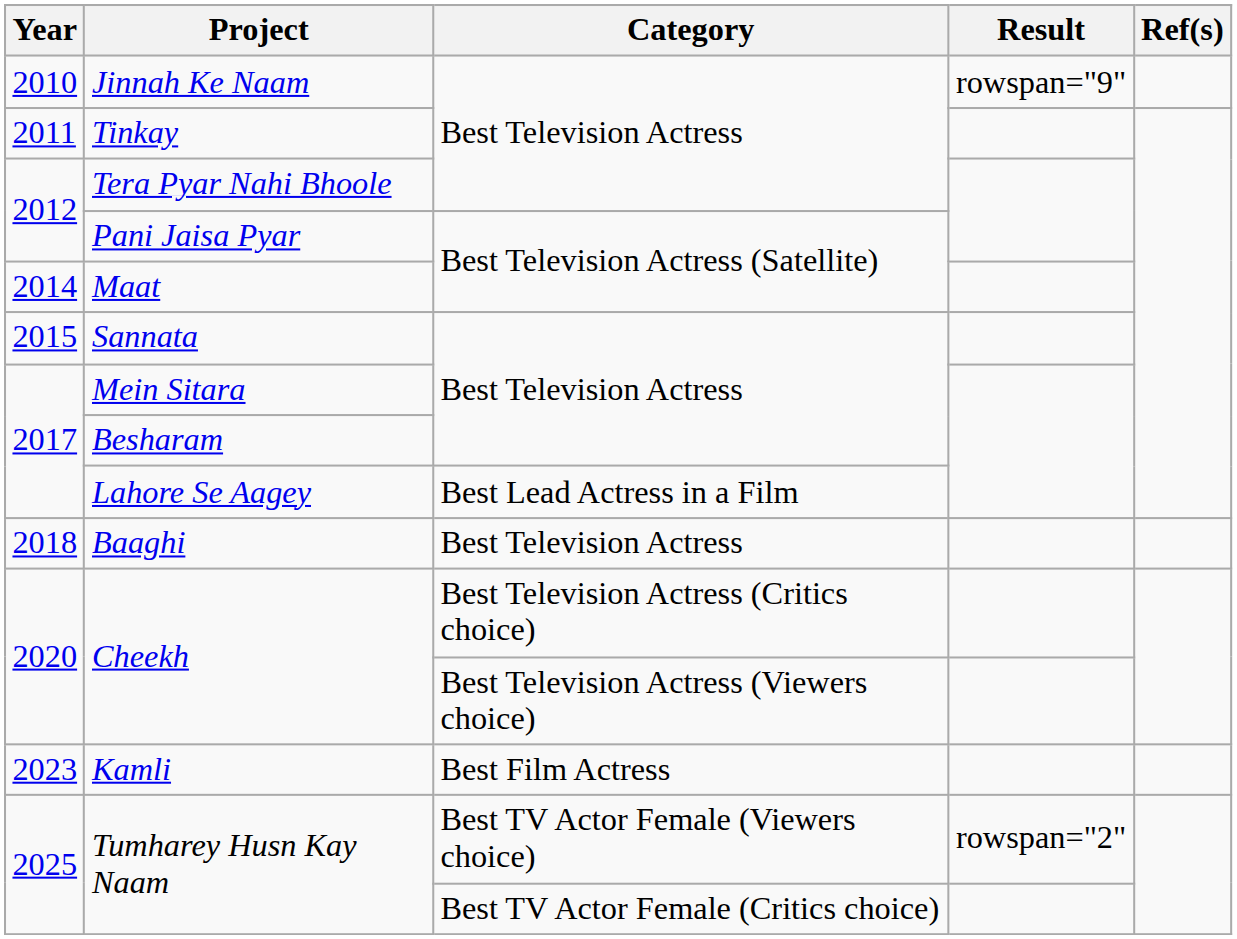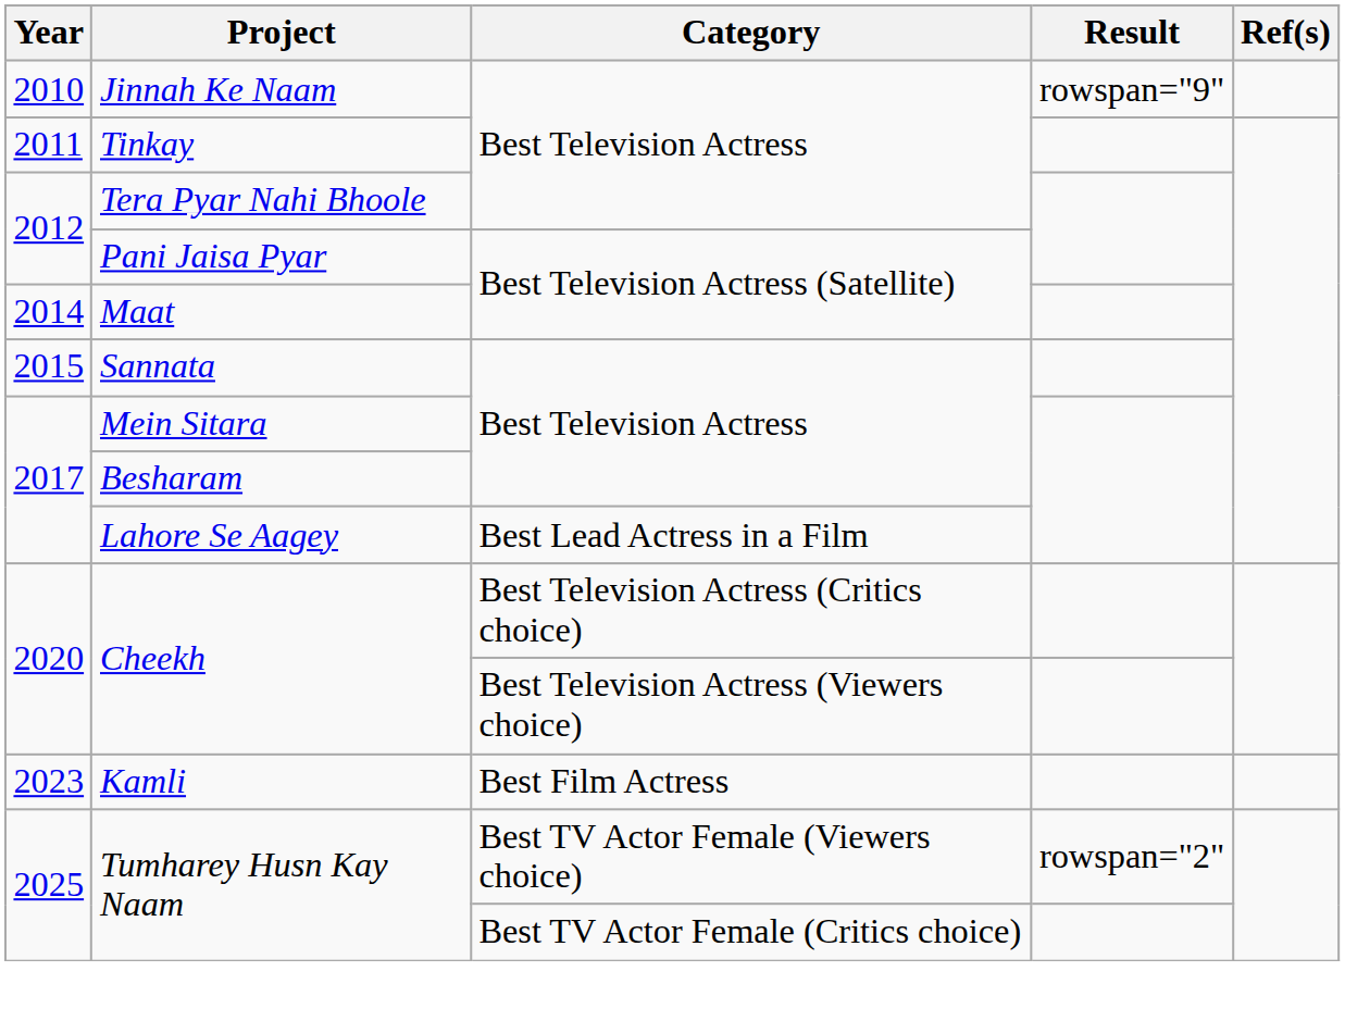- row: 2018 | Baaghi | Best Television Actress
